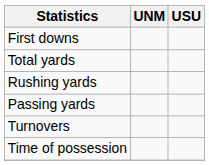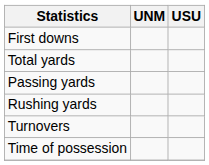rows swapped: Rushing yards <-> Passing yards
